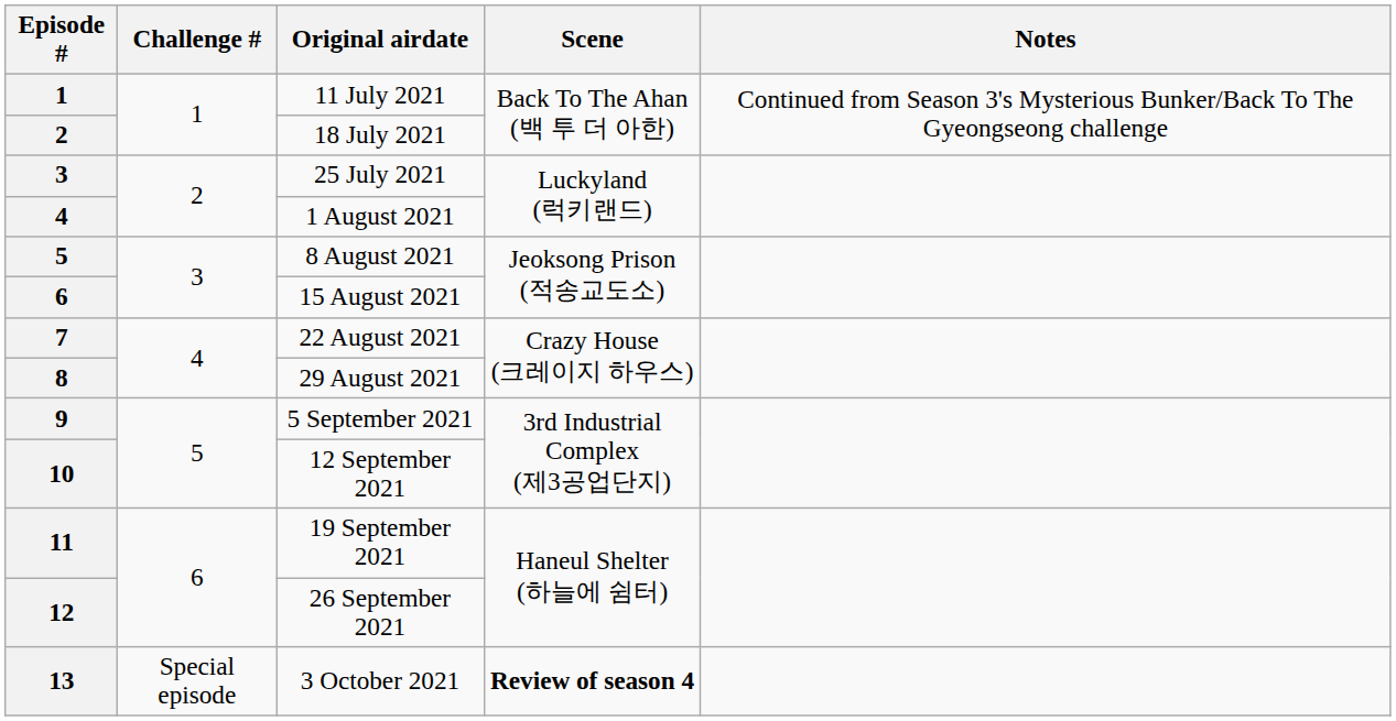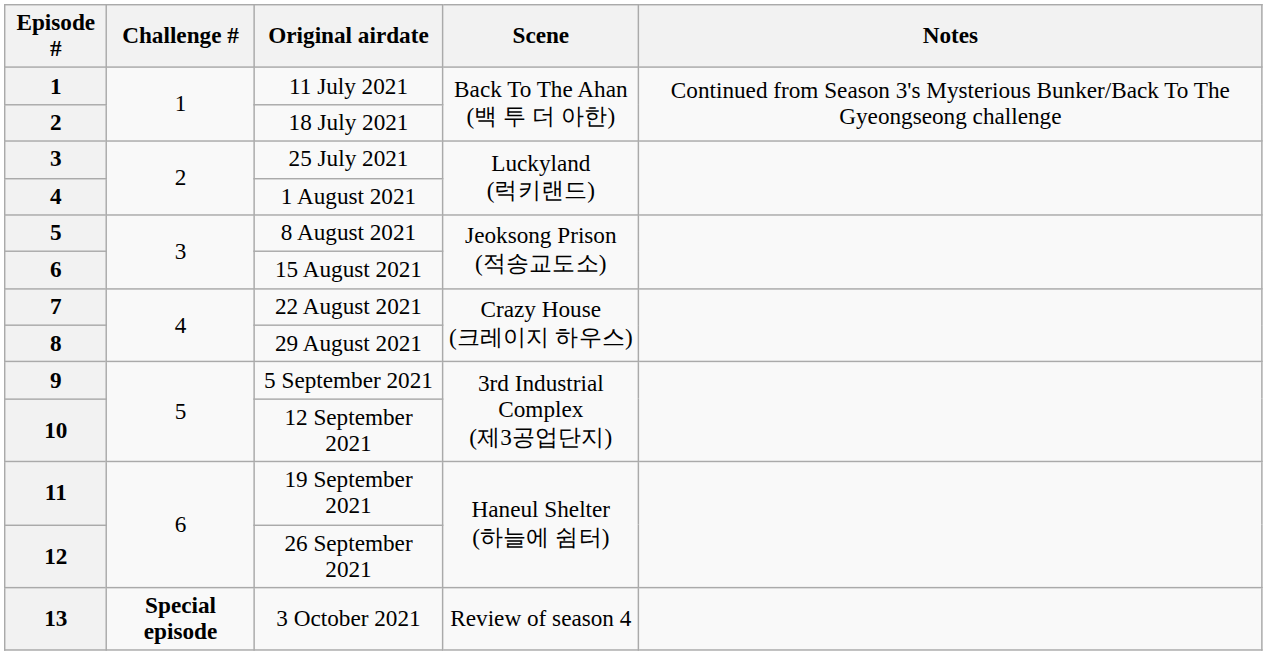3 October 2021 | Challenge #: normal -> bold
3 October 2021 | Scene: bold -> normal
